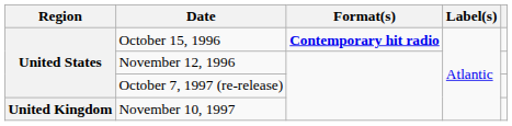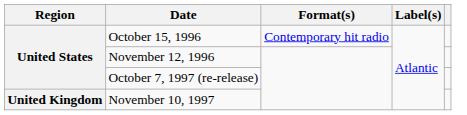October 15, 1996 | Format(s): bold -> normal
